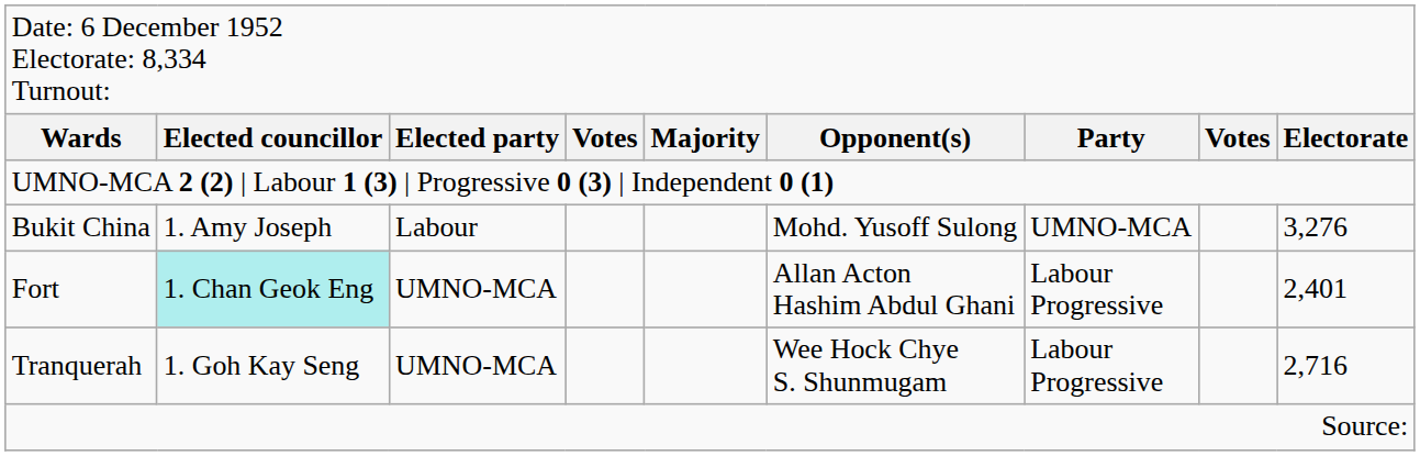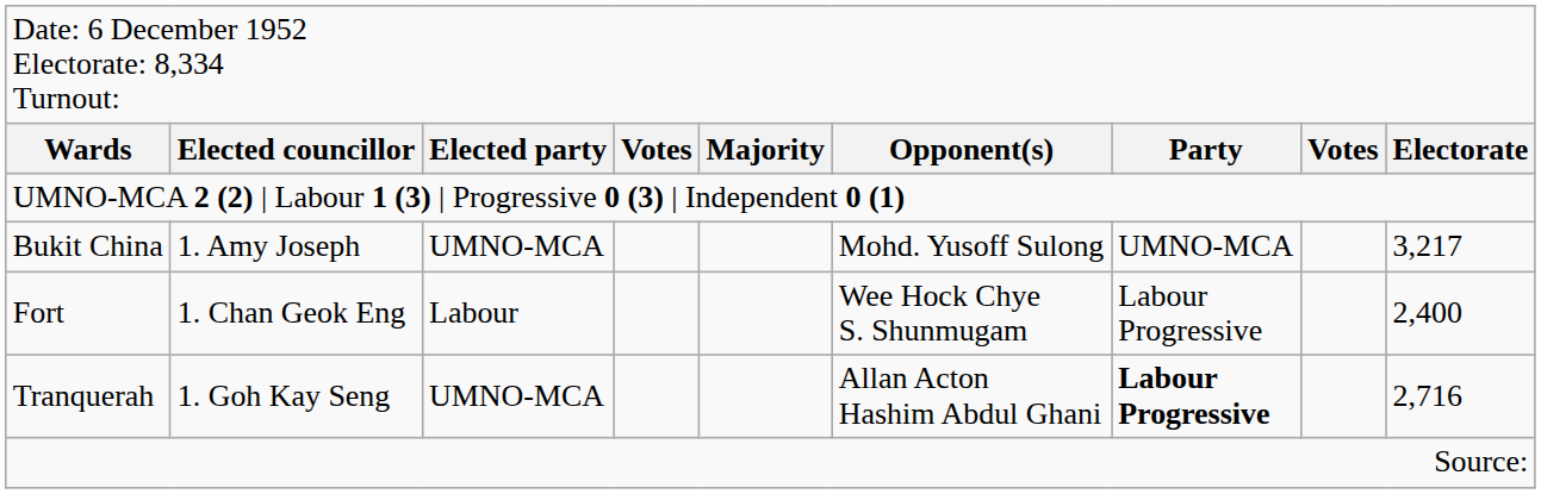Bukit China | column 3: Labour -> UMNO-MCA
Bukit China | column 9: 3,276 -> 3,217
Fort | column 2: paleturquoise background -> no background
Fort | column 3: UMNO-MCA -> Labour
Fort | column 6: Allan Acton Hashim Abdul Ghani -> Wee Hock Chye S. Shunmugam
Fort | column 9: 2,401 -> 2,400
Tranquerah | column 6: Wee Hock Chye S. Shunmugam -> Allan Acton Hashim Abdul Ghani
Tranquerah | column 7: normal -> bold
